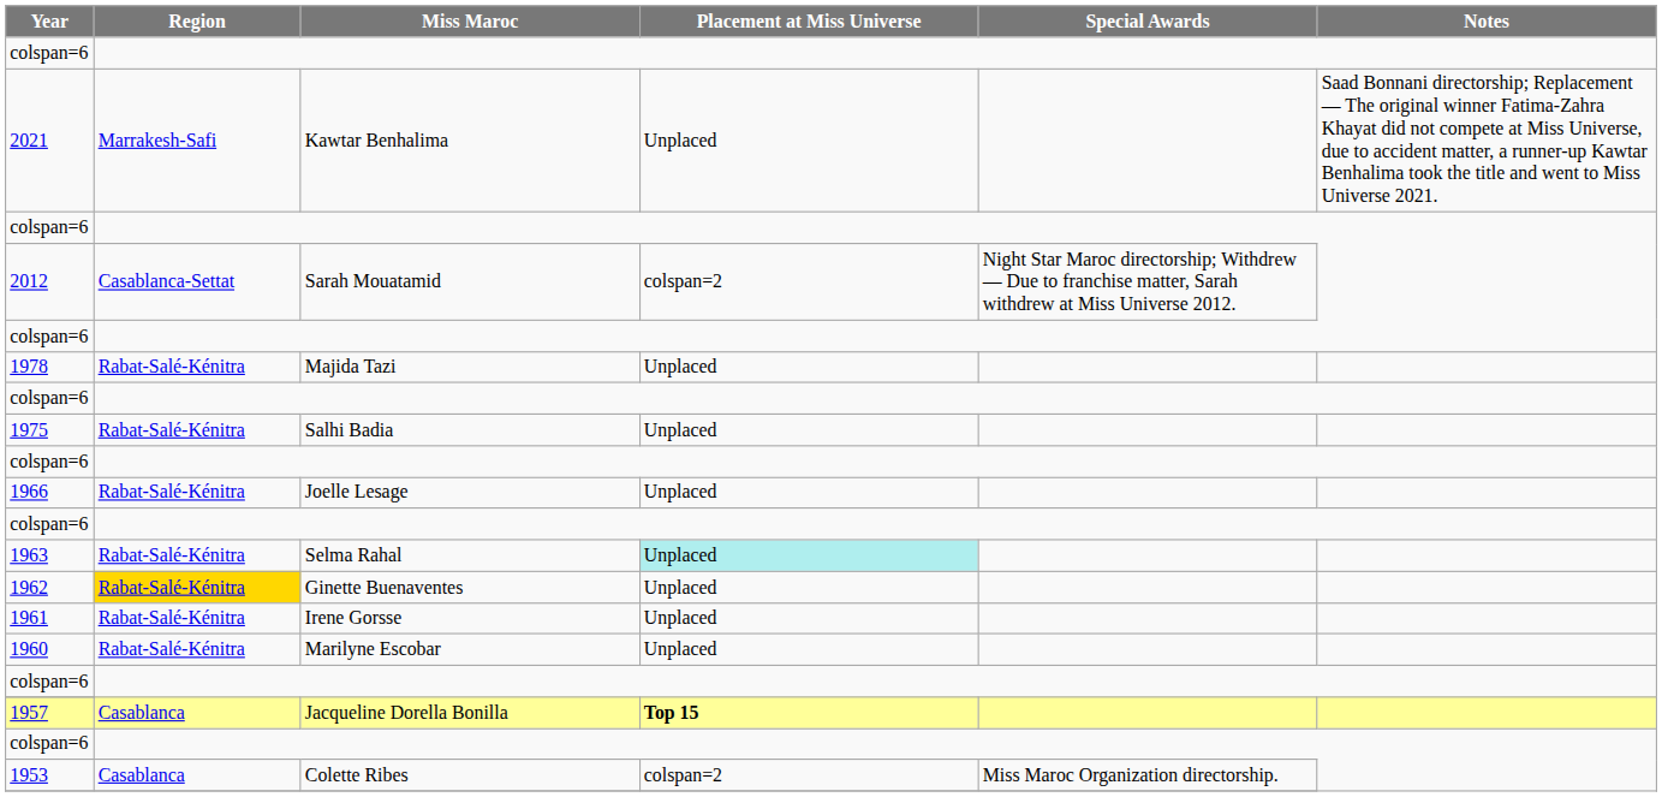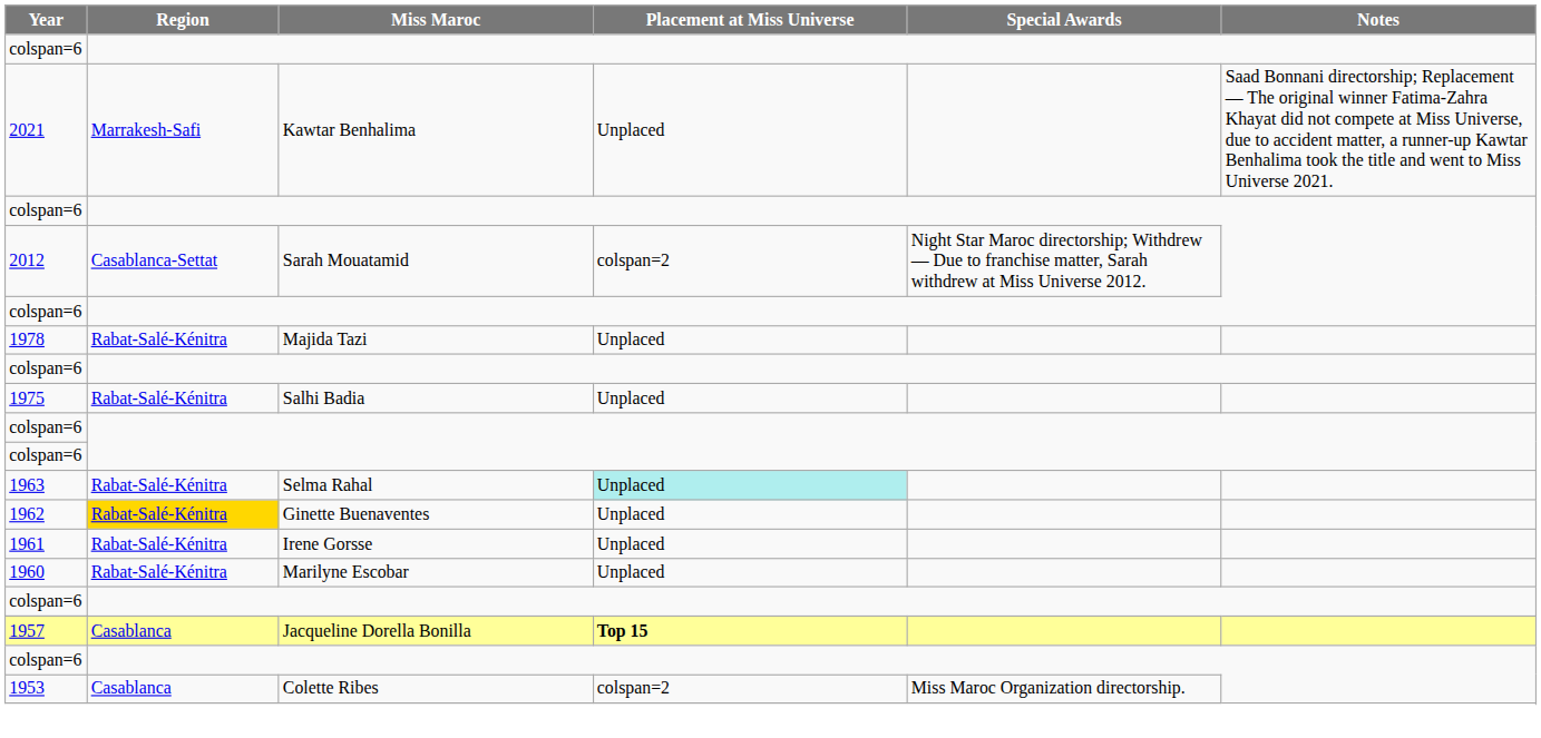- row: 1966 | Rabat-Salé-Kénitra | Joelle Lesage | Unplaced
